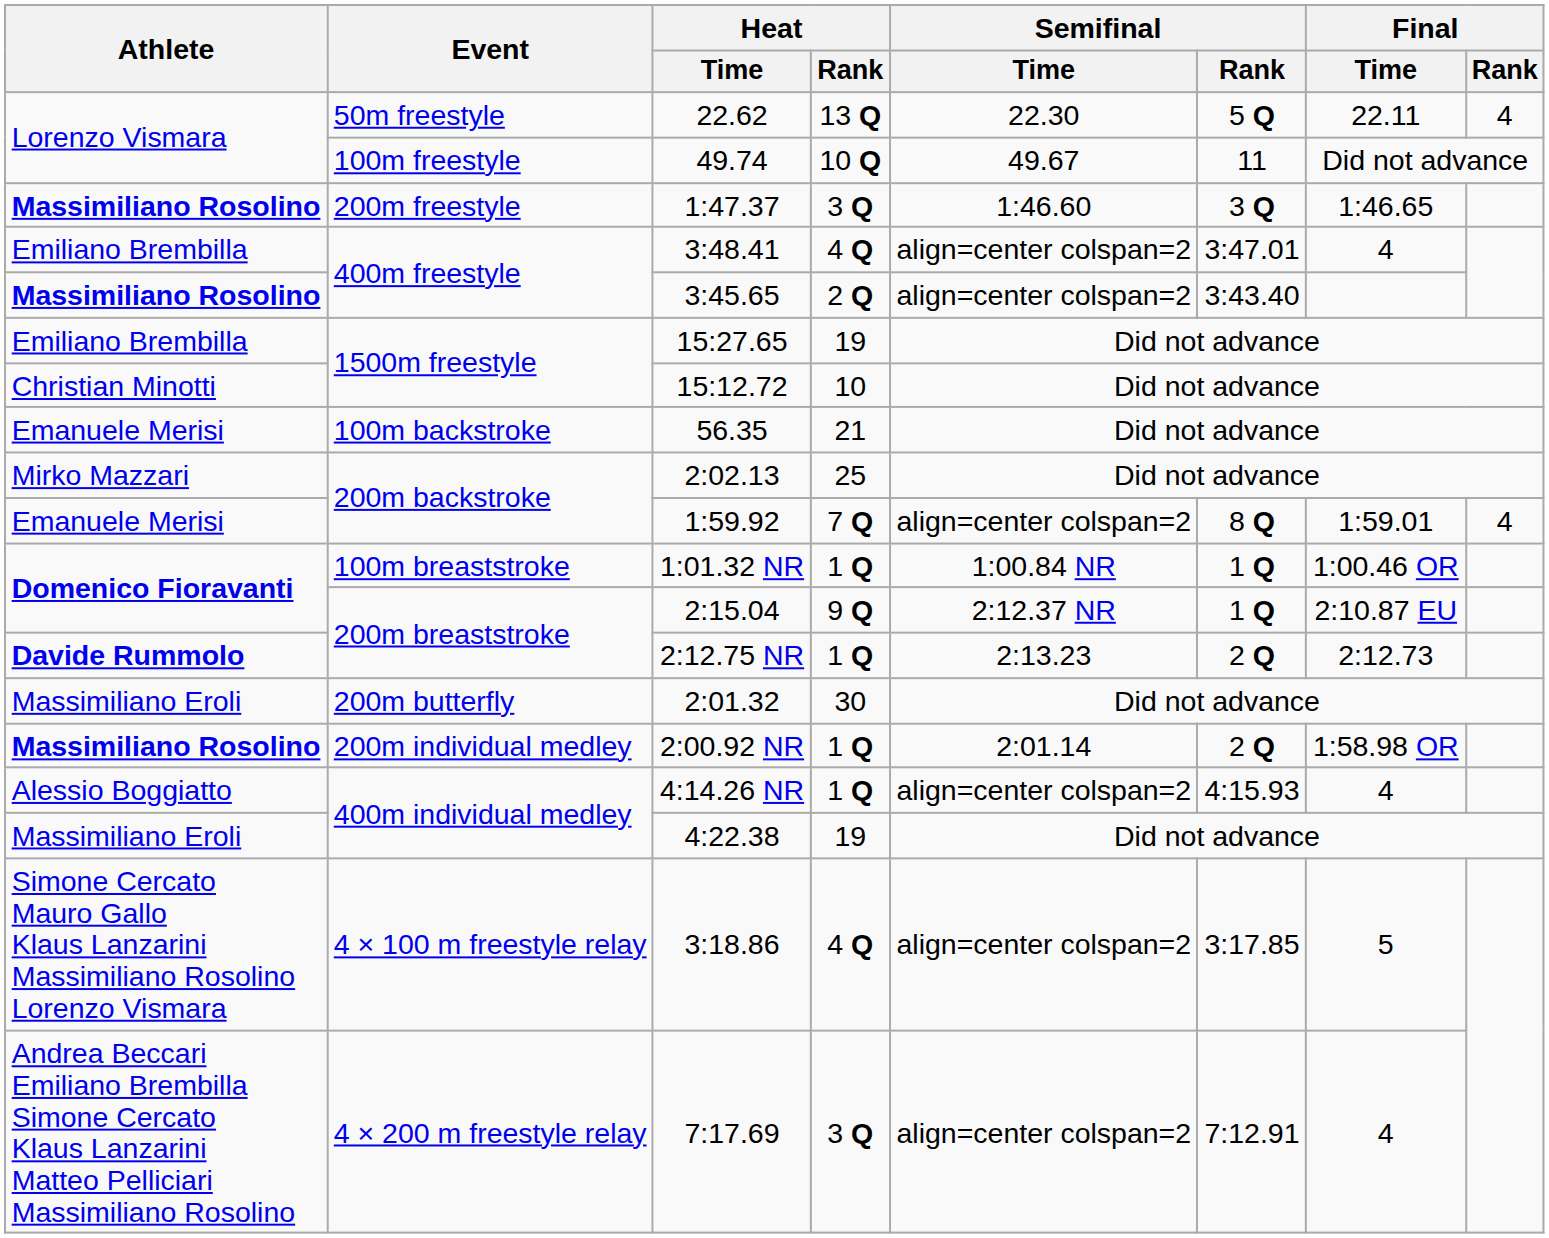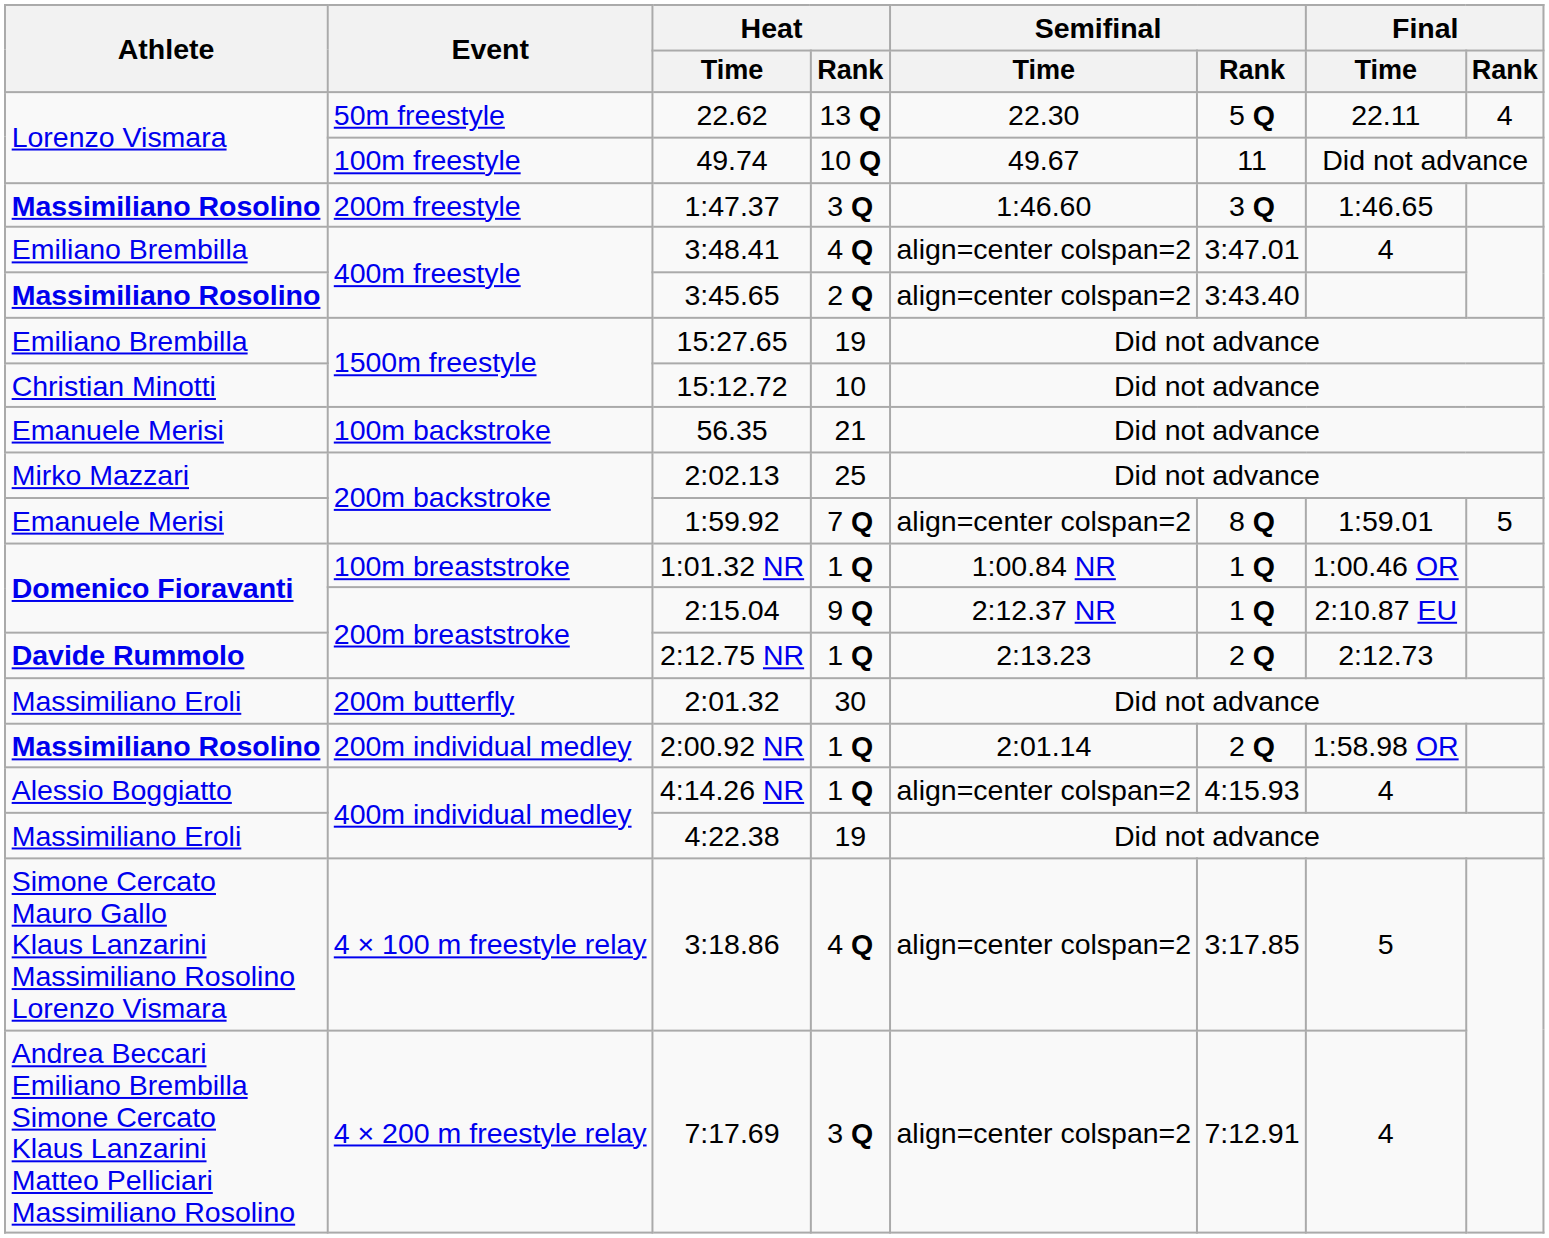1:59.92 | Final / Rank: 4 -> 5
